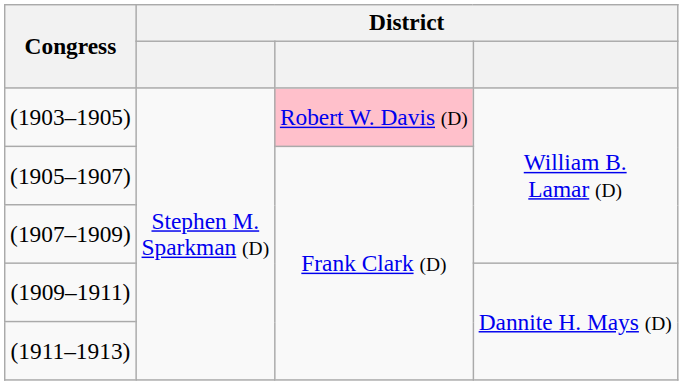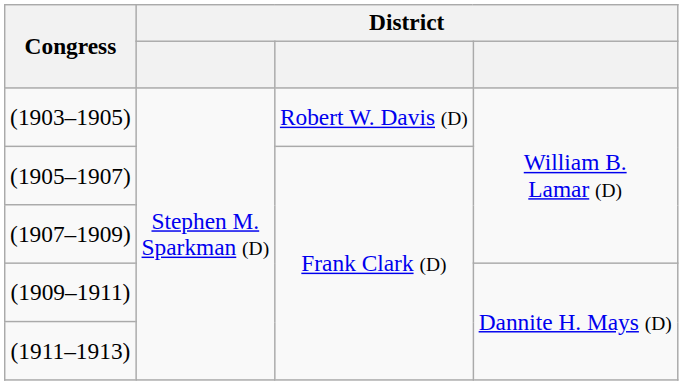(1903–1905) | column 3: pink background -> no background
